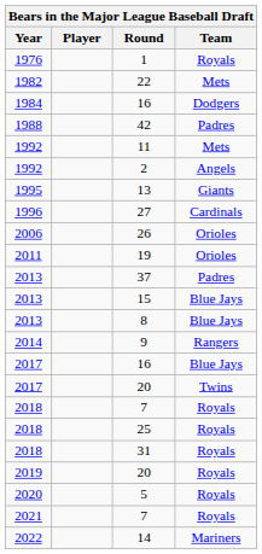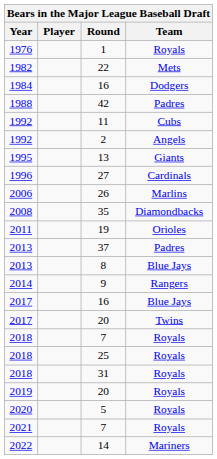11 | Team: Mets -> Cubs
26 | Team: Orioles -> Marlins
+ row: 2008 | 35 | Diamondbacks
- row: 2013 | 15 | Blue Jays
